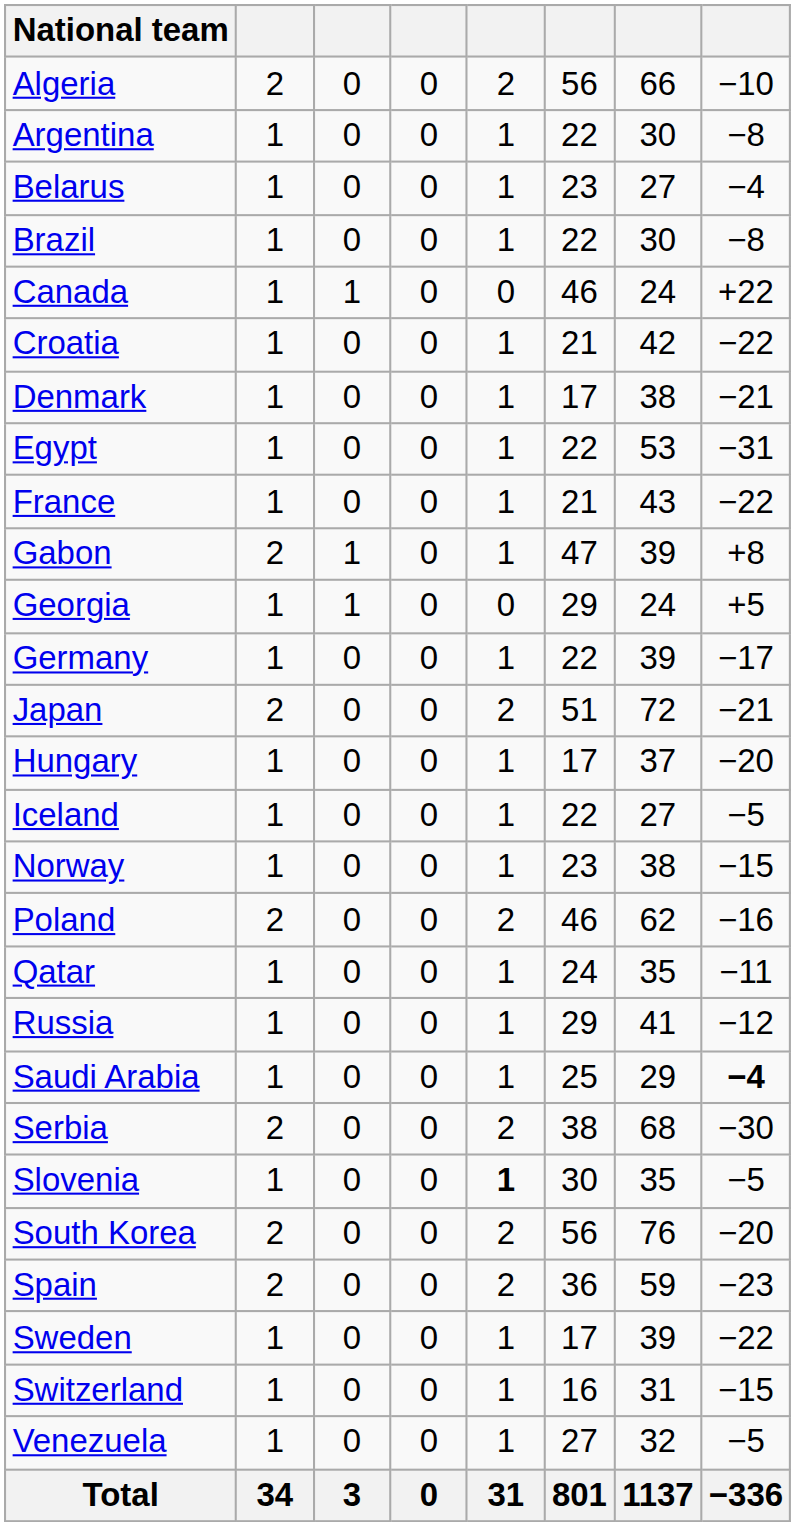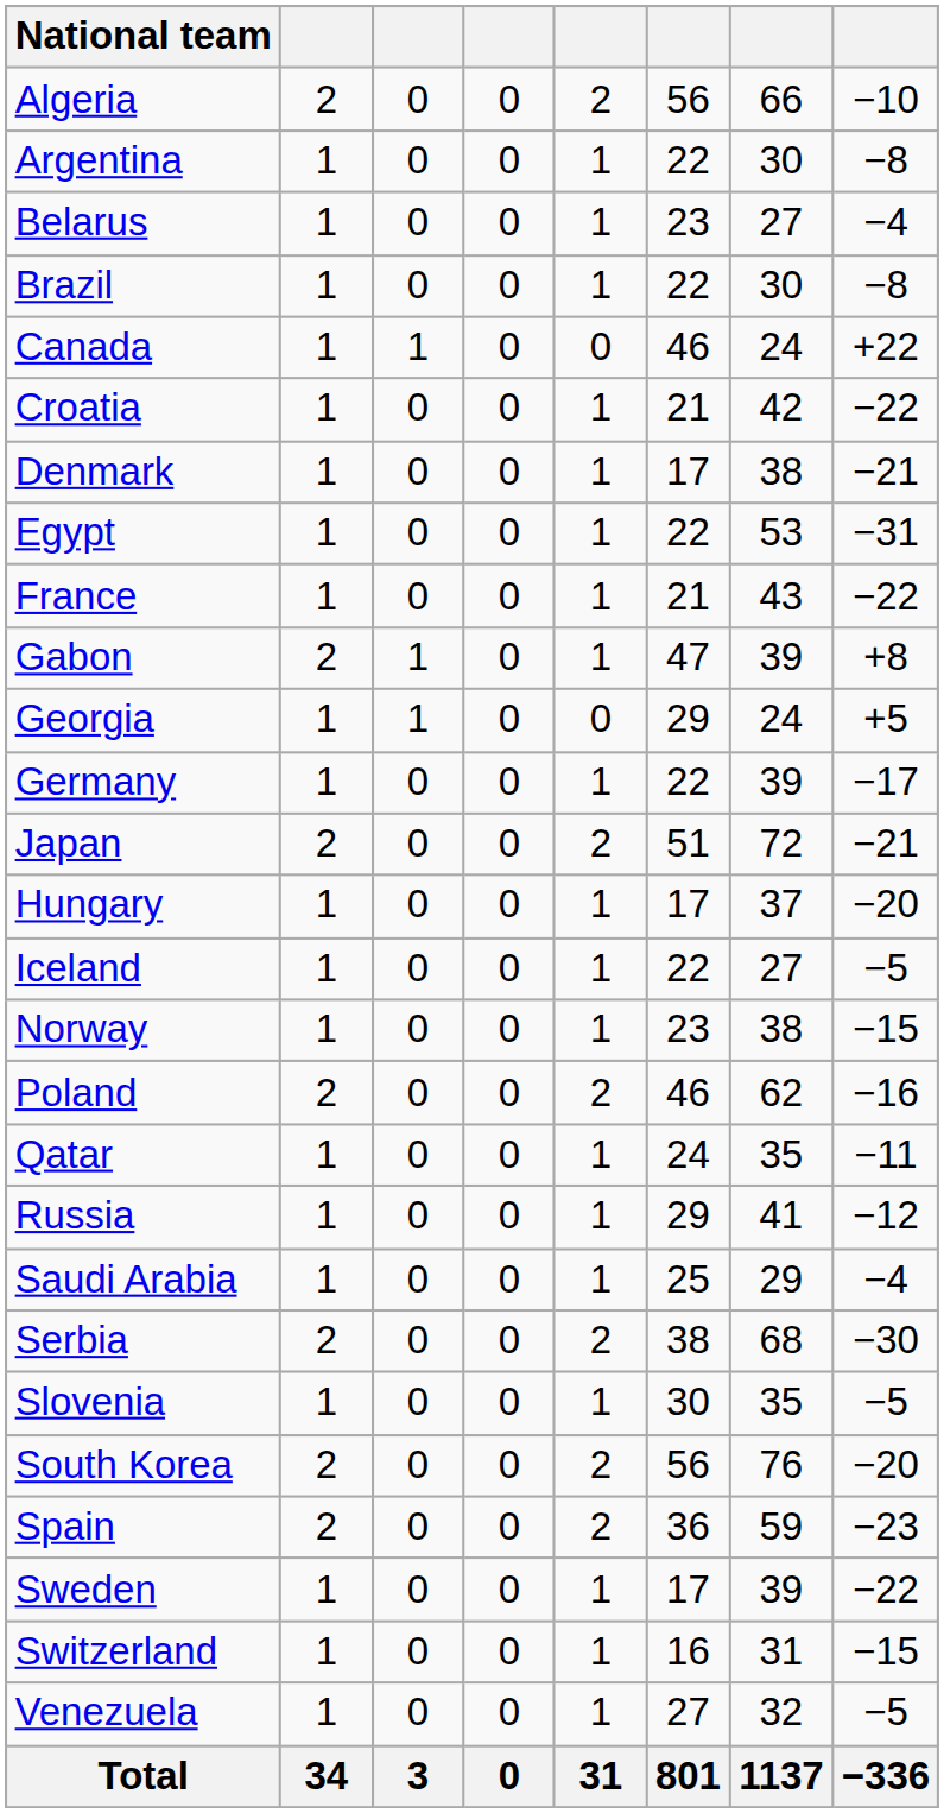Saudi Arabia | column 8: bold -> normal
Slovenia | column 5: bold -> normal
